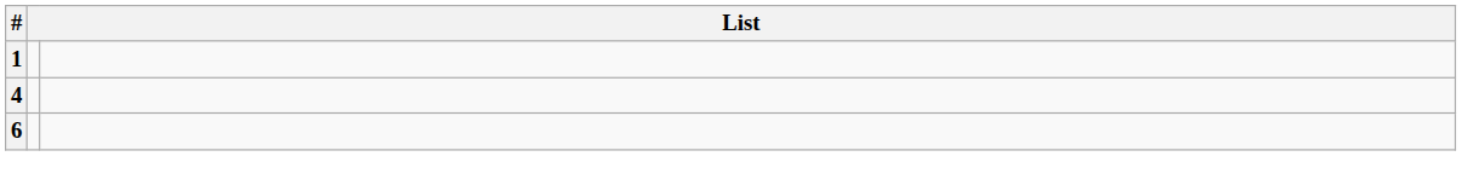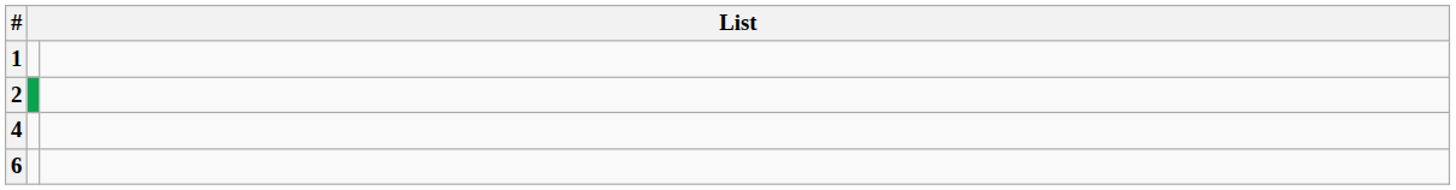+ row: 2
